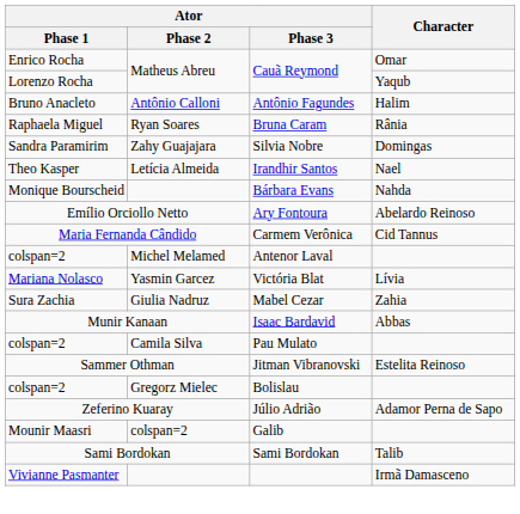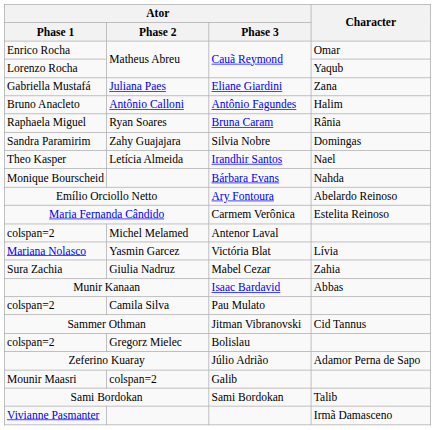+ row: Gabriella Mustafá | Juliana Paes | Eliane Giardini | Zana
Carmem Verônica | Character: Cid Tannus -> Estelita Reinoso
Jitman Vibranovski | Character: Estelita Reinoso -> Cid Tannus
